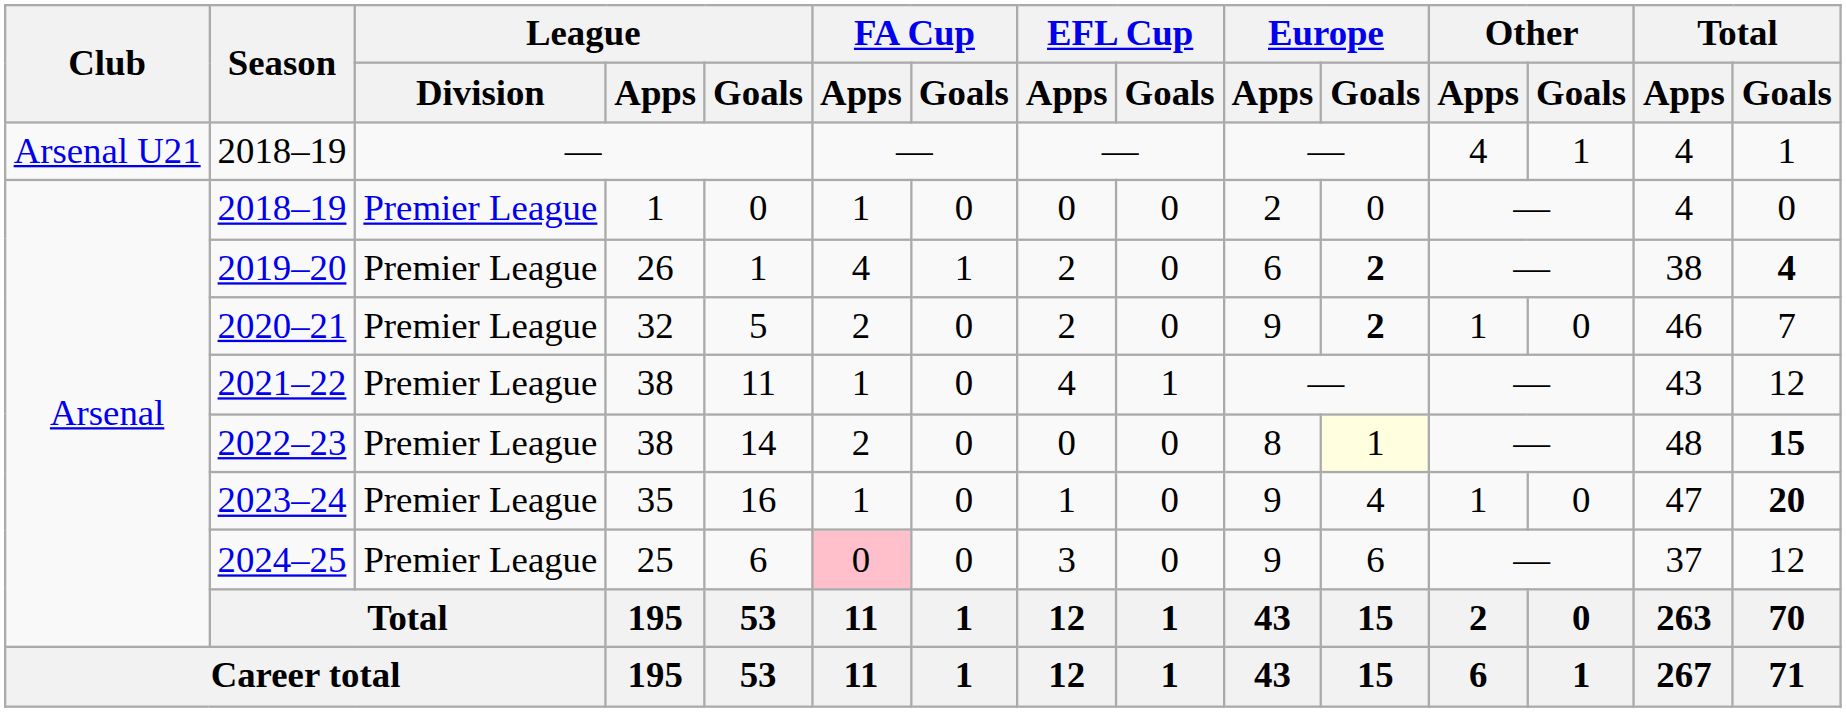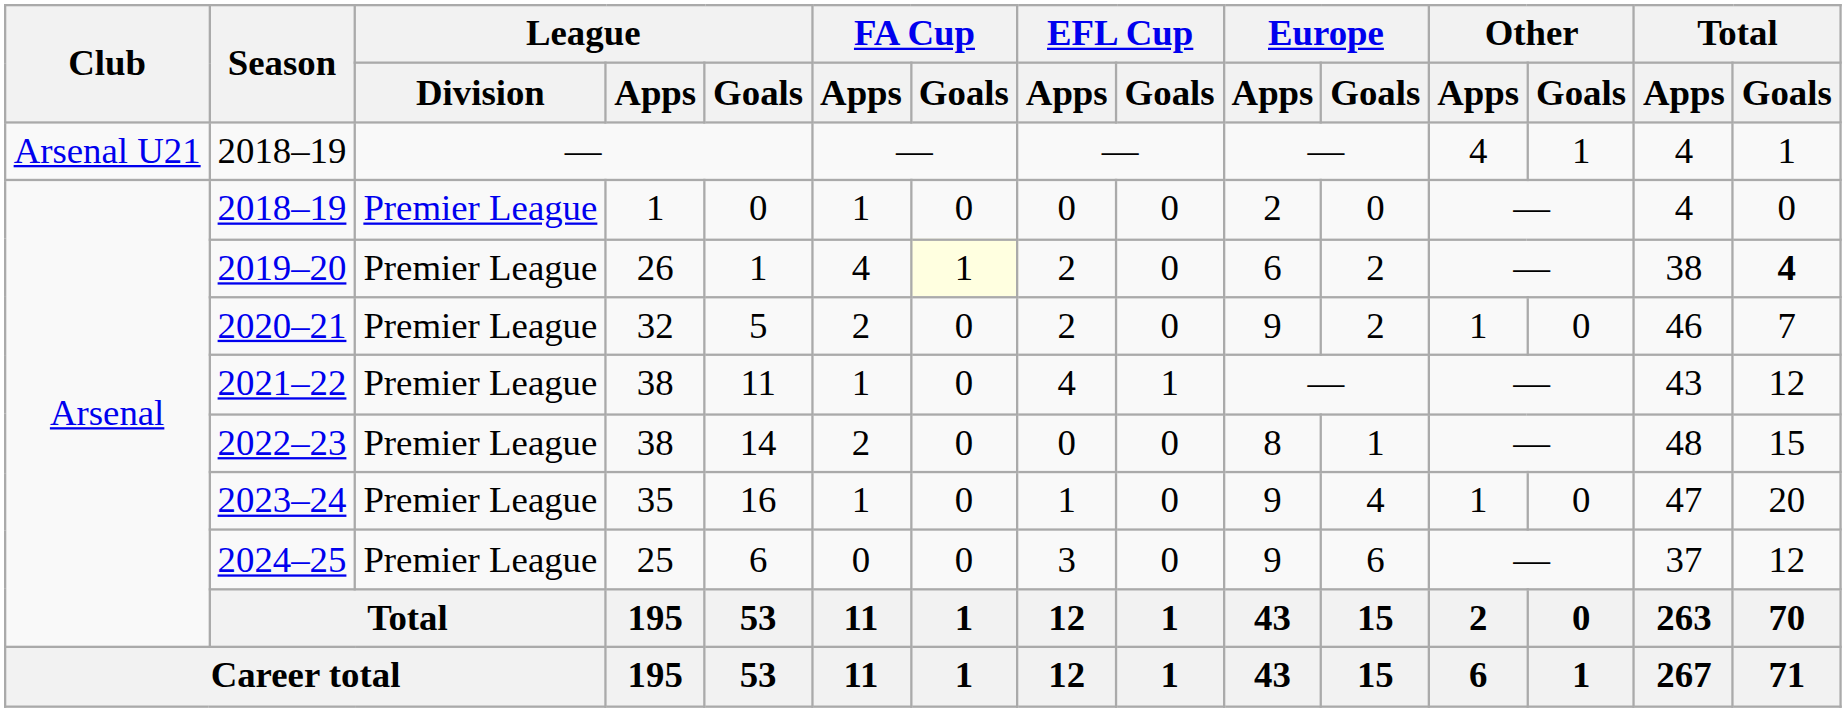2019–20 | FA Cup / Goals: no background -> lightyellow background
2019–20 | Europe / Goals: bold -> normal
2020–21 | Europe / Goals: bold -> normal
2022–23 | Europe / Goals: lightyellow background -> no background
2022–23 | Total / Goals: bold -> normal
2023–24 | Total / Goals: bold -> normal
2024–25 | FA Cup / Apps: pink background -> no background
